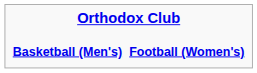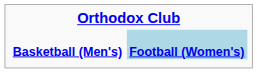Basketball (Men's) | column 2: no background -> lightblue background
